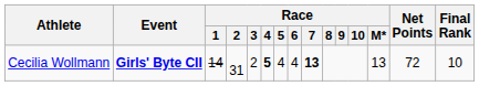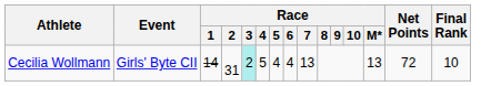Cecilia Wollmann | Event: bold -> normal
Cecilia Wollmann | Race / 3: no background -> paleturquoise background
Cecilia Wollmann | Race / 4: bold -> normal
Cecilia Wollmann | Race / 7: bold -> normal
